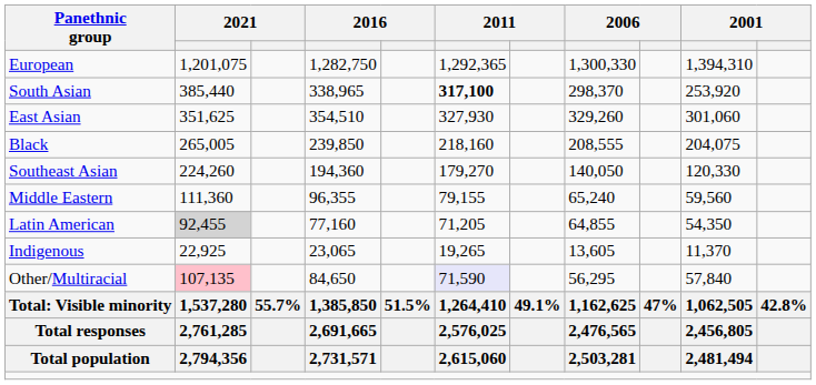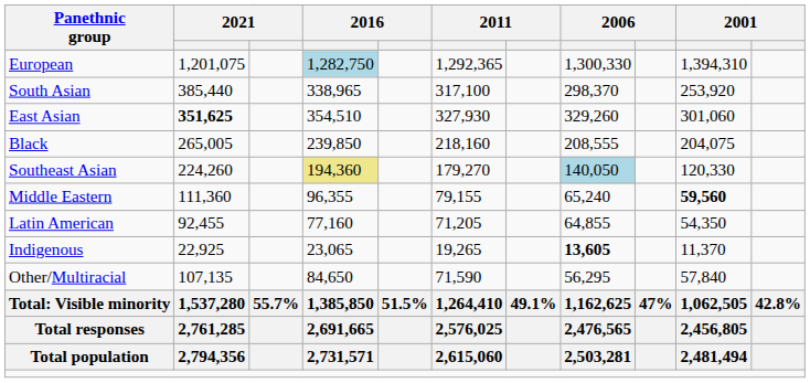European | column 4: no background -> lightblue background
South Asian | column 6: bold -> normal
East Asian | column 2: normal -> bold
Southeast Asian | column 4: no background -> khaki background
Southeast Asian | column 8: no background -> lightblue background
Middle Eastern | column 10: normal -> bold
Latin American | column 2: lightgrey background -> no background
Indigenous | column 8: normal -> bold
Other/Multiracial | column 2: pink background -> no background
Other/Multiracial | column 6: lavender background -> no background
